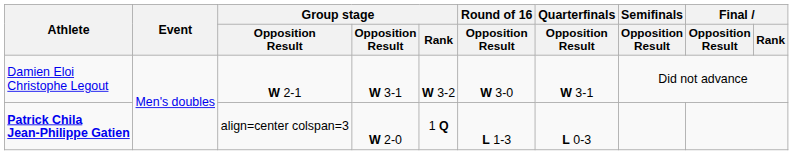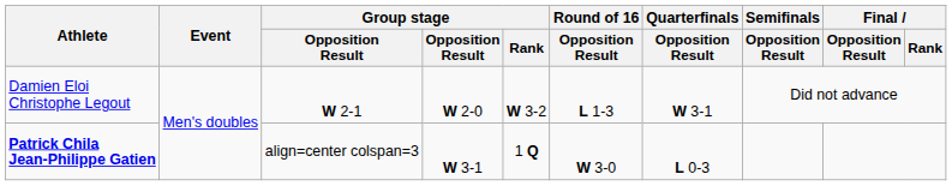Damien Eloi Christophe Legout | column 4: W 3-1 -> W 2-0
Damien Eloi Christophe Legout | Round of 16 / Opposition Result: W 3-0 -> L 1-3
Patrick Chila Jean-Philippe Gatien | column 4: W 2-0 -> W 3-1
Patrick Chila Jean-Philippe Gatien | Round of 16 / Opposition Result: L 1-3 -> W 3-0
